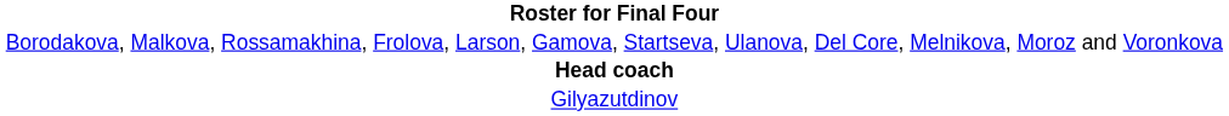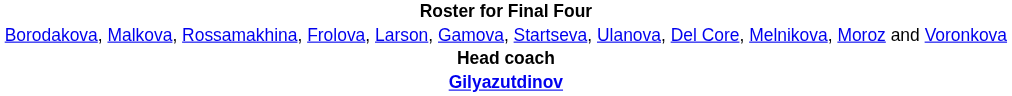row 4 | column 1: normal -> bold
